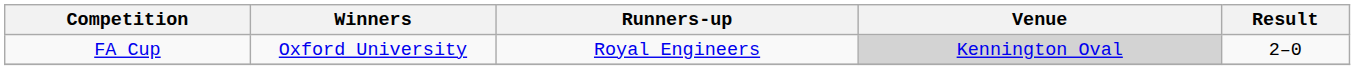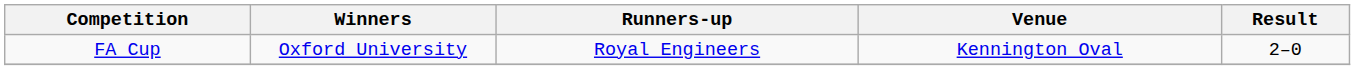FA Cup | Venue: lightgrey background -> no background
